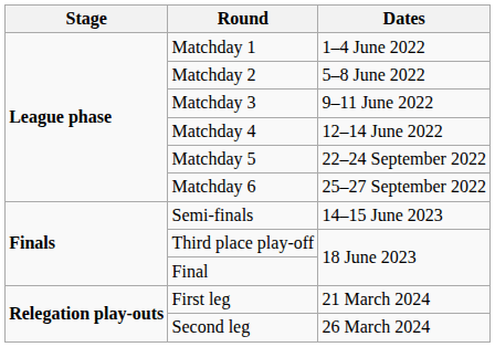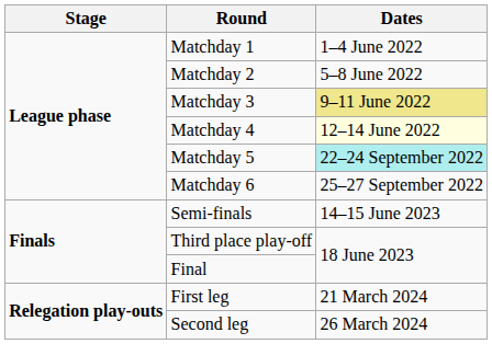Matchday 3 | Dates: no background -> khaki background
Matchday 4 | Dates: no background -> lightyellow background
Matchday 5 | Dates: no background -> paleturquoise background
